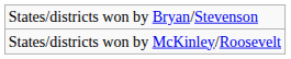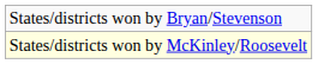row 2 | column 1: no background -> lightyellow background
